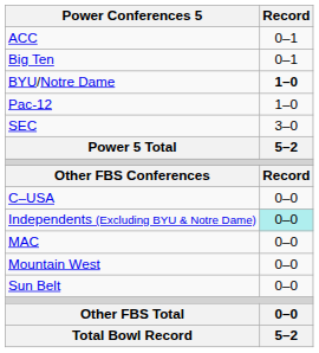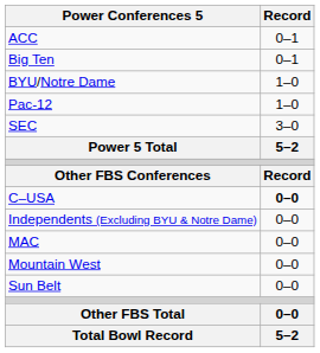BYU/Notre Dame | Record: bold -> normal
C–USA | Record: normal -> bold
Independents (Excluding BYU & Notre Dame) | Record: paleturquoise background -> no background
